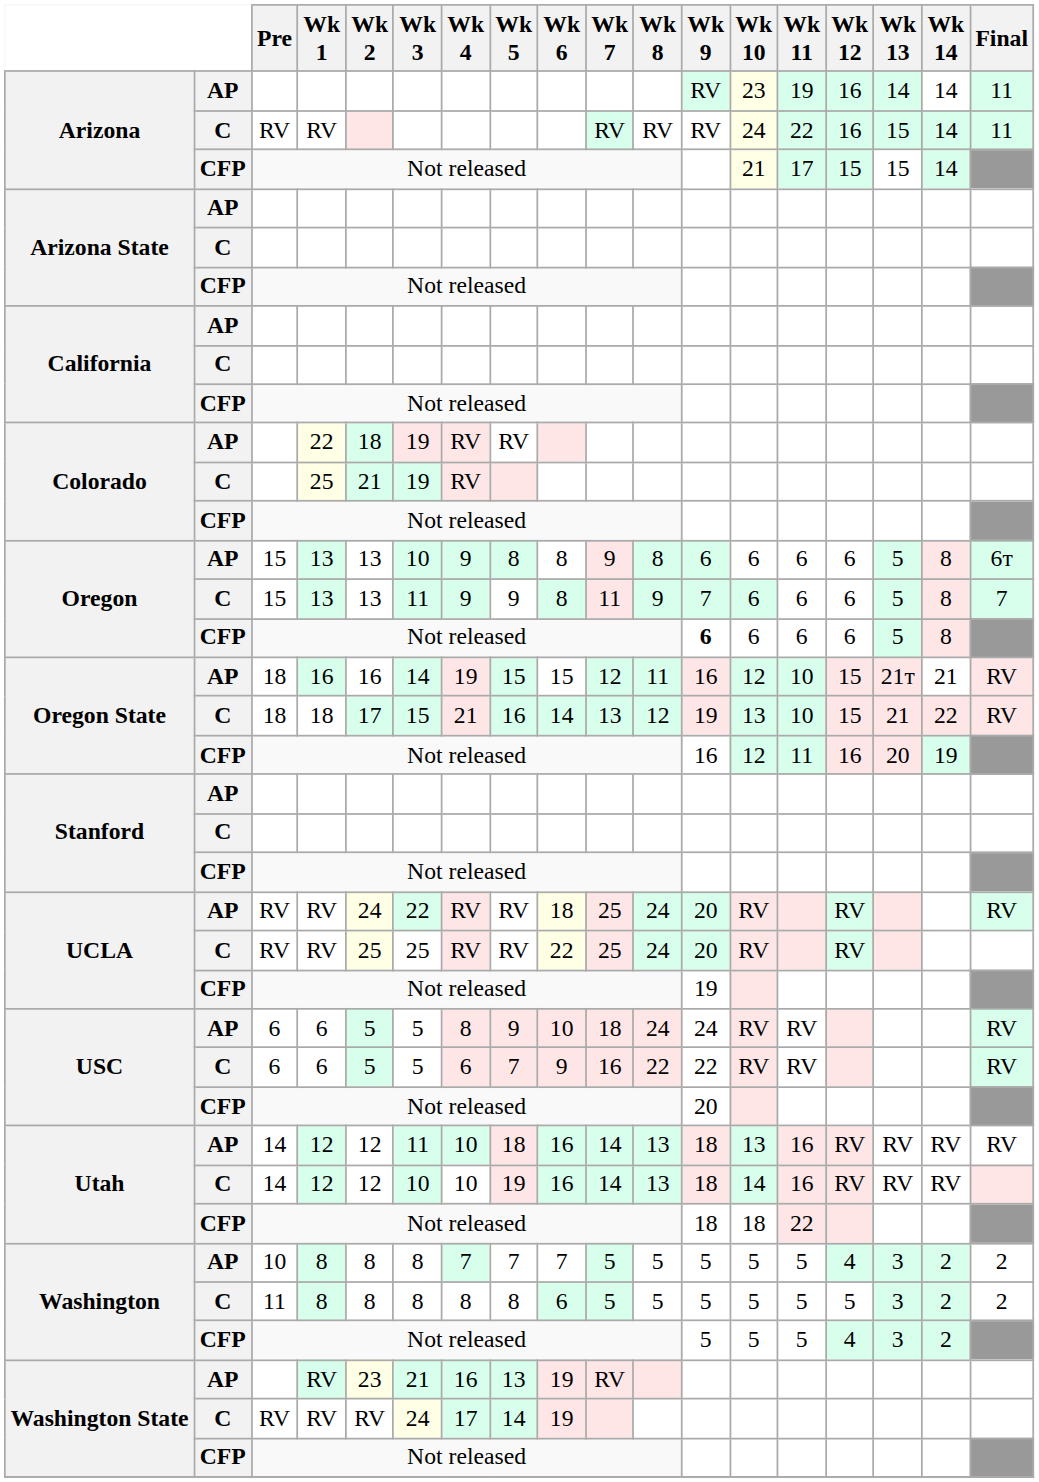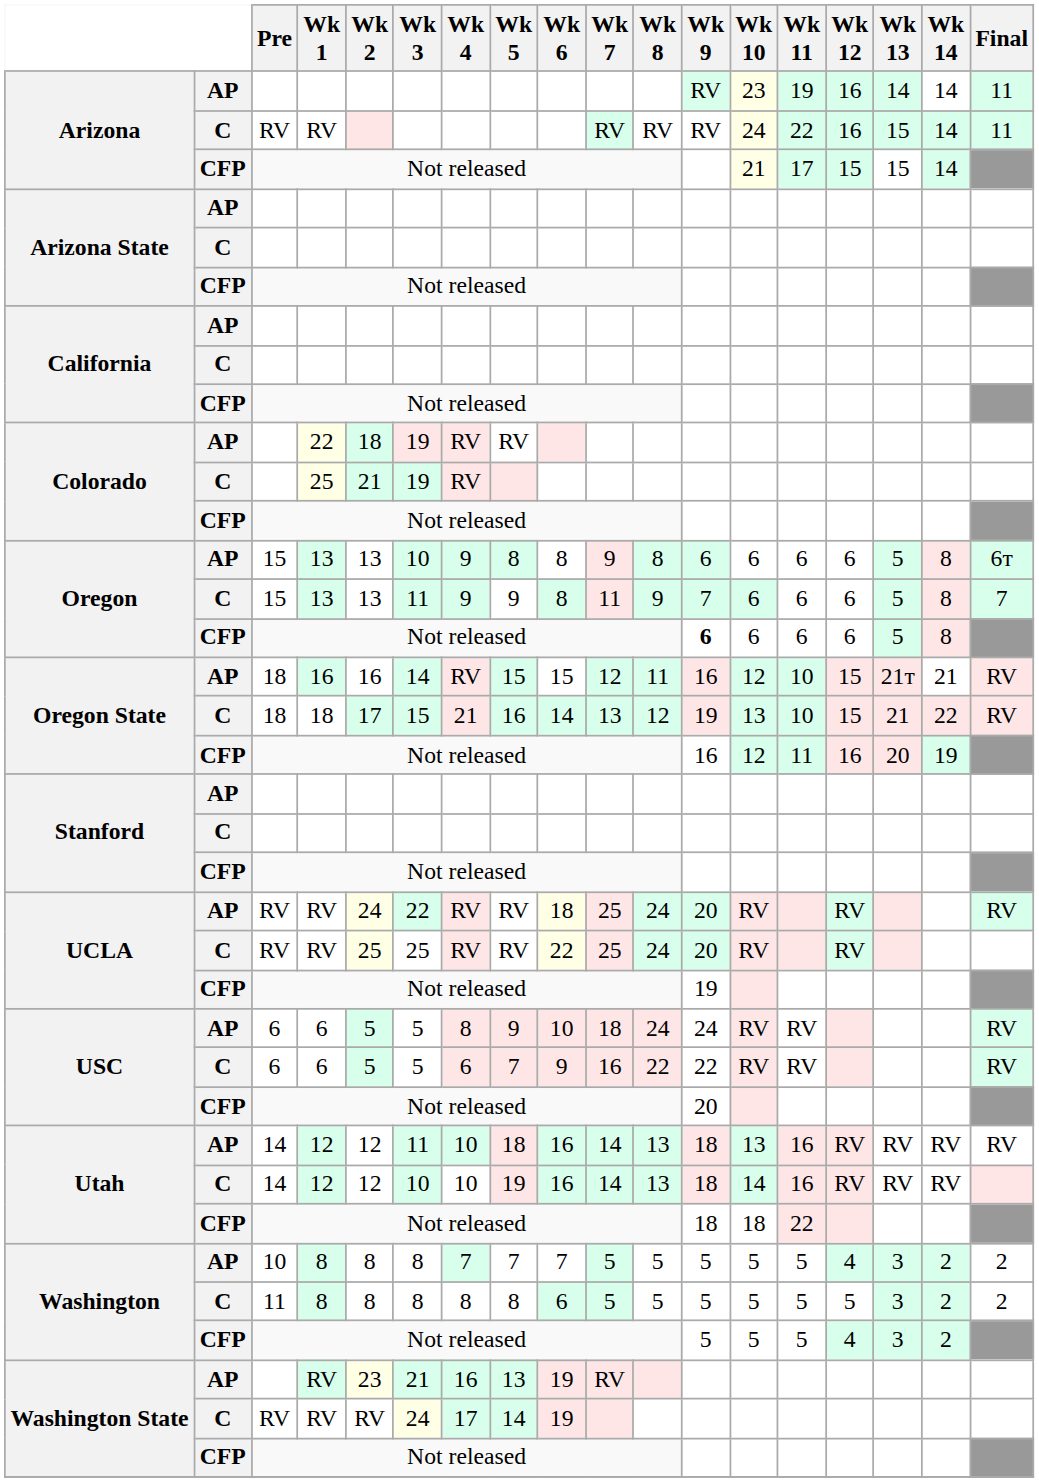Oregon State / AP | Wk 4: 19 -> RV
